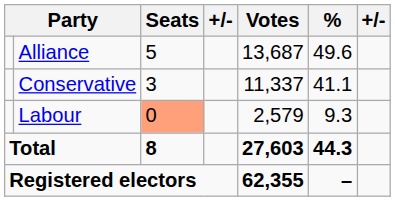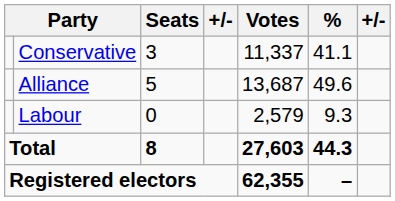rows swapped: Alliance <-> Conservative
Labour | Seats: lightsalmon background -> no background
